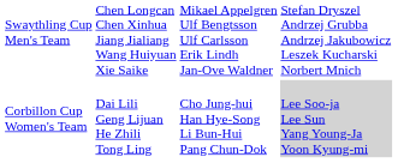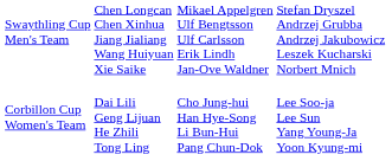Corbillon Cup Women's Team | column 4: lightgrey background -> no background
